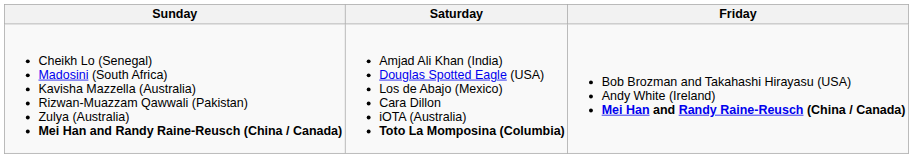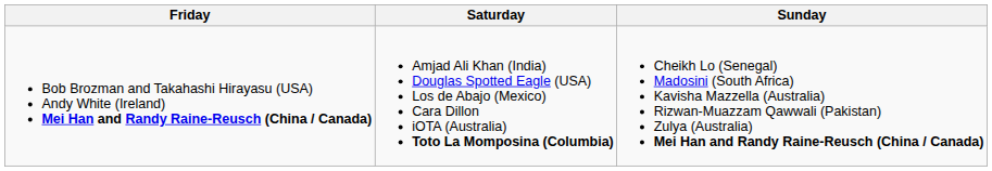columns swapped: Friday <-> Sunday
